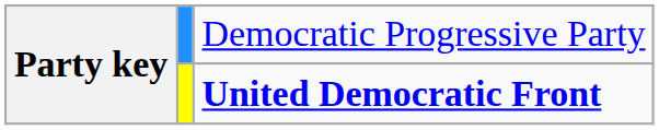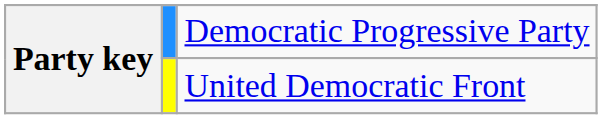Party key / United Democratic Front | column 3: bold -> normal
